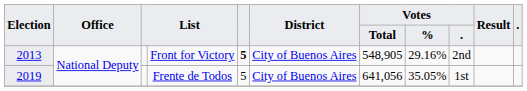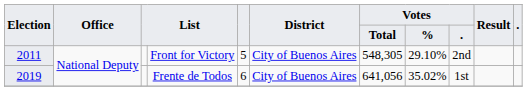Front for Victory | Election: 2013 -> 2011
Front for Victory | column 5: bold -> normal
Front for Victory | Votes / Total: 548,905 -> 548,305
Front for Victory | Votes / %: 29.16% -> 29.10%
Frente de Todos | column 5: 5 -> 6
Frente de Todos | Votes / %: 35.05% -> 35.02%
